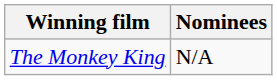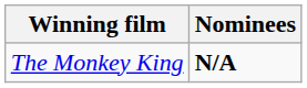The Monkey King | Nominees: normal -> bold
